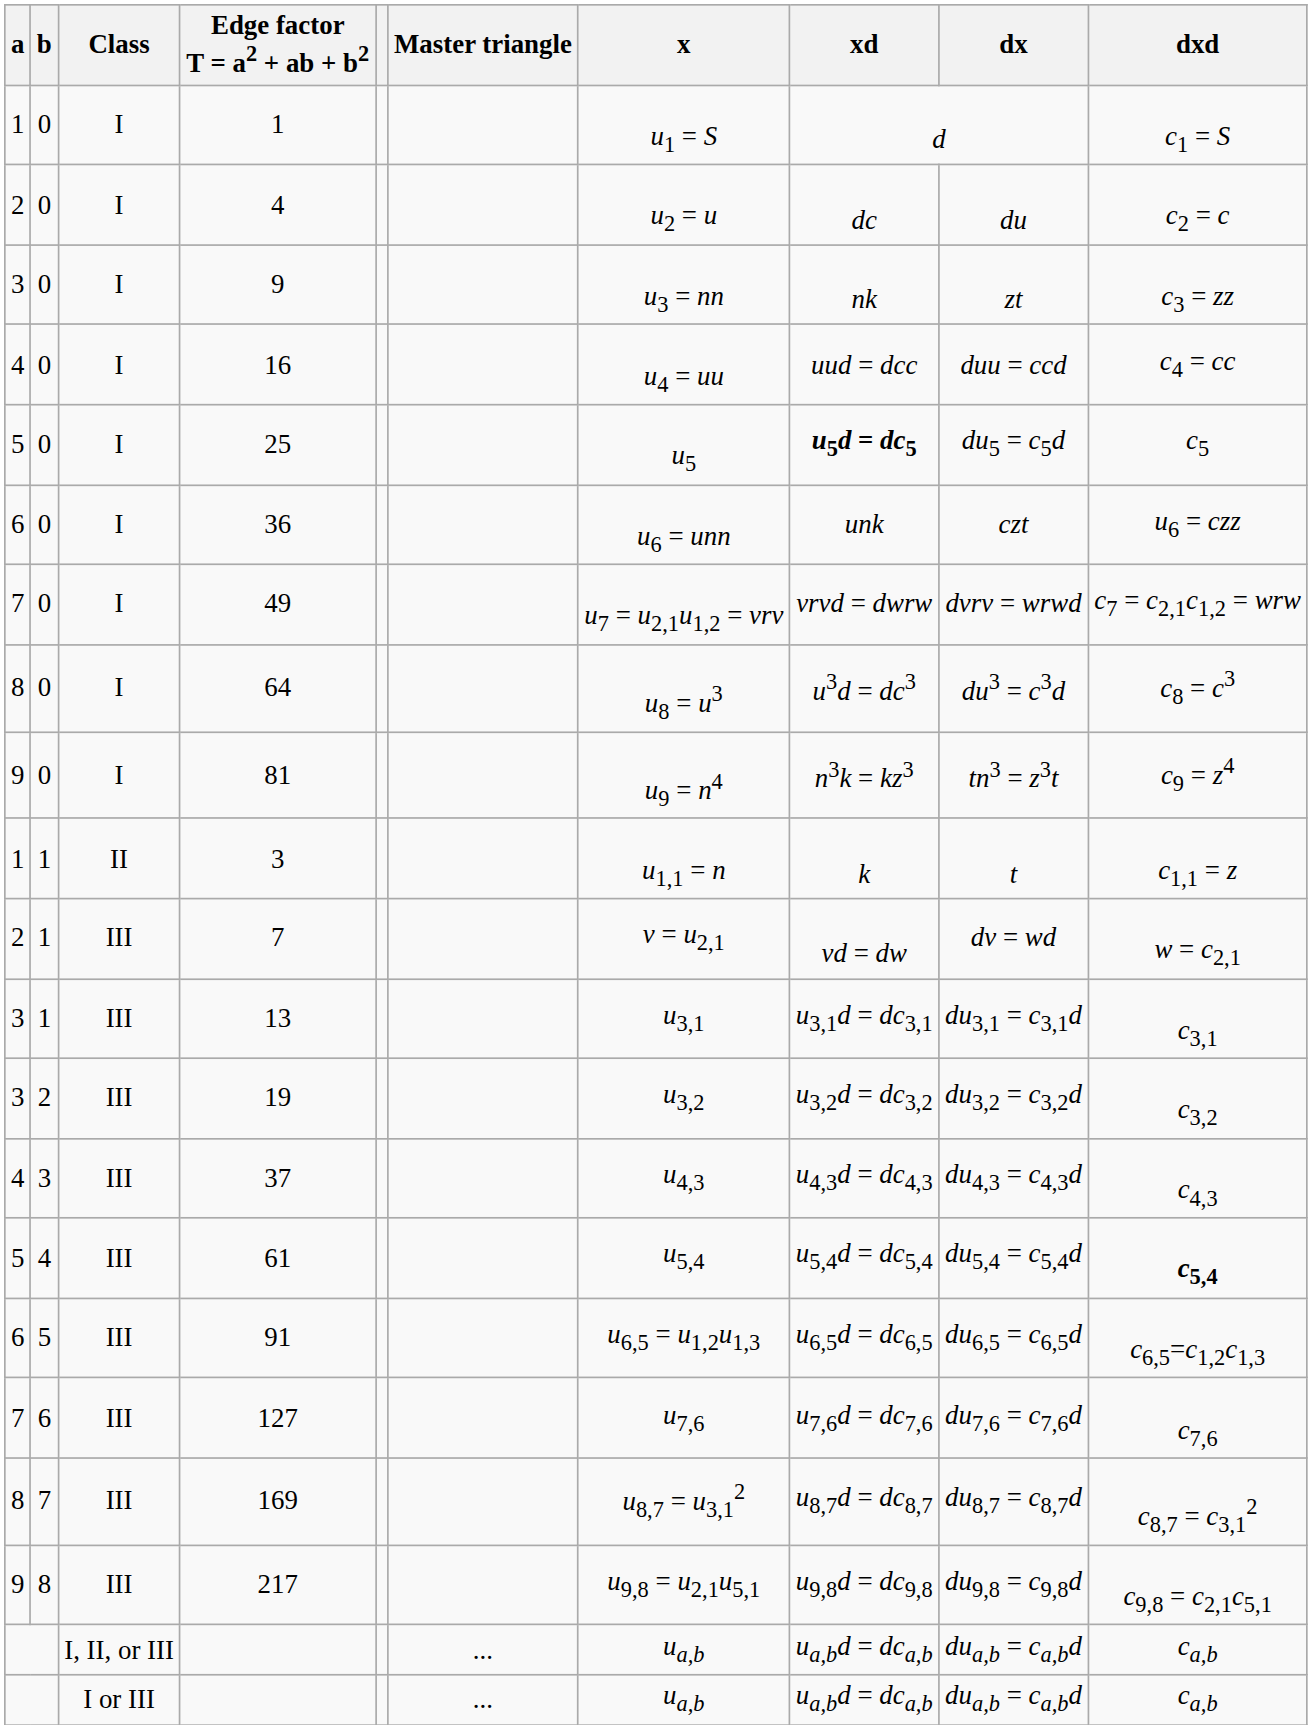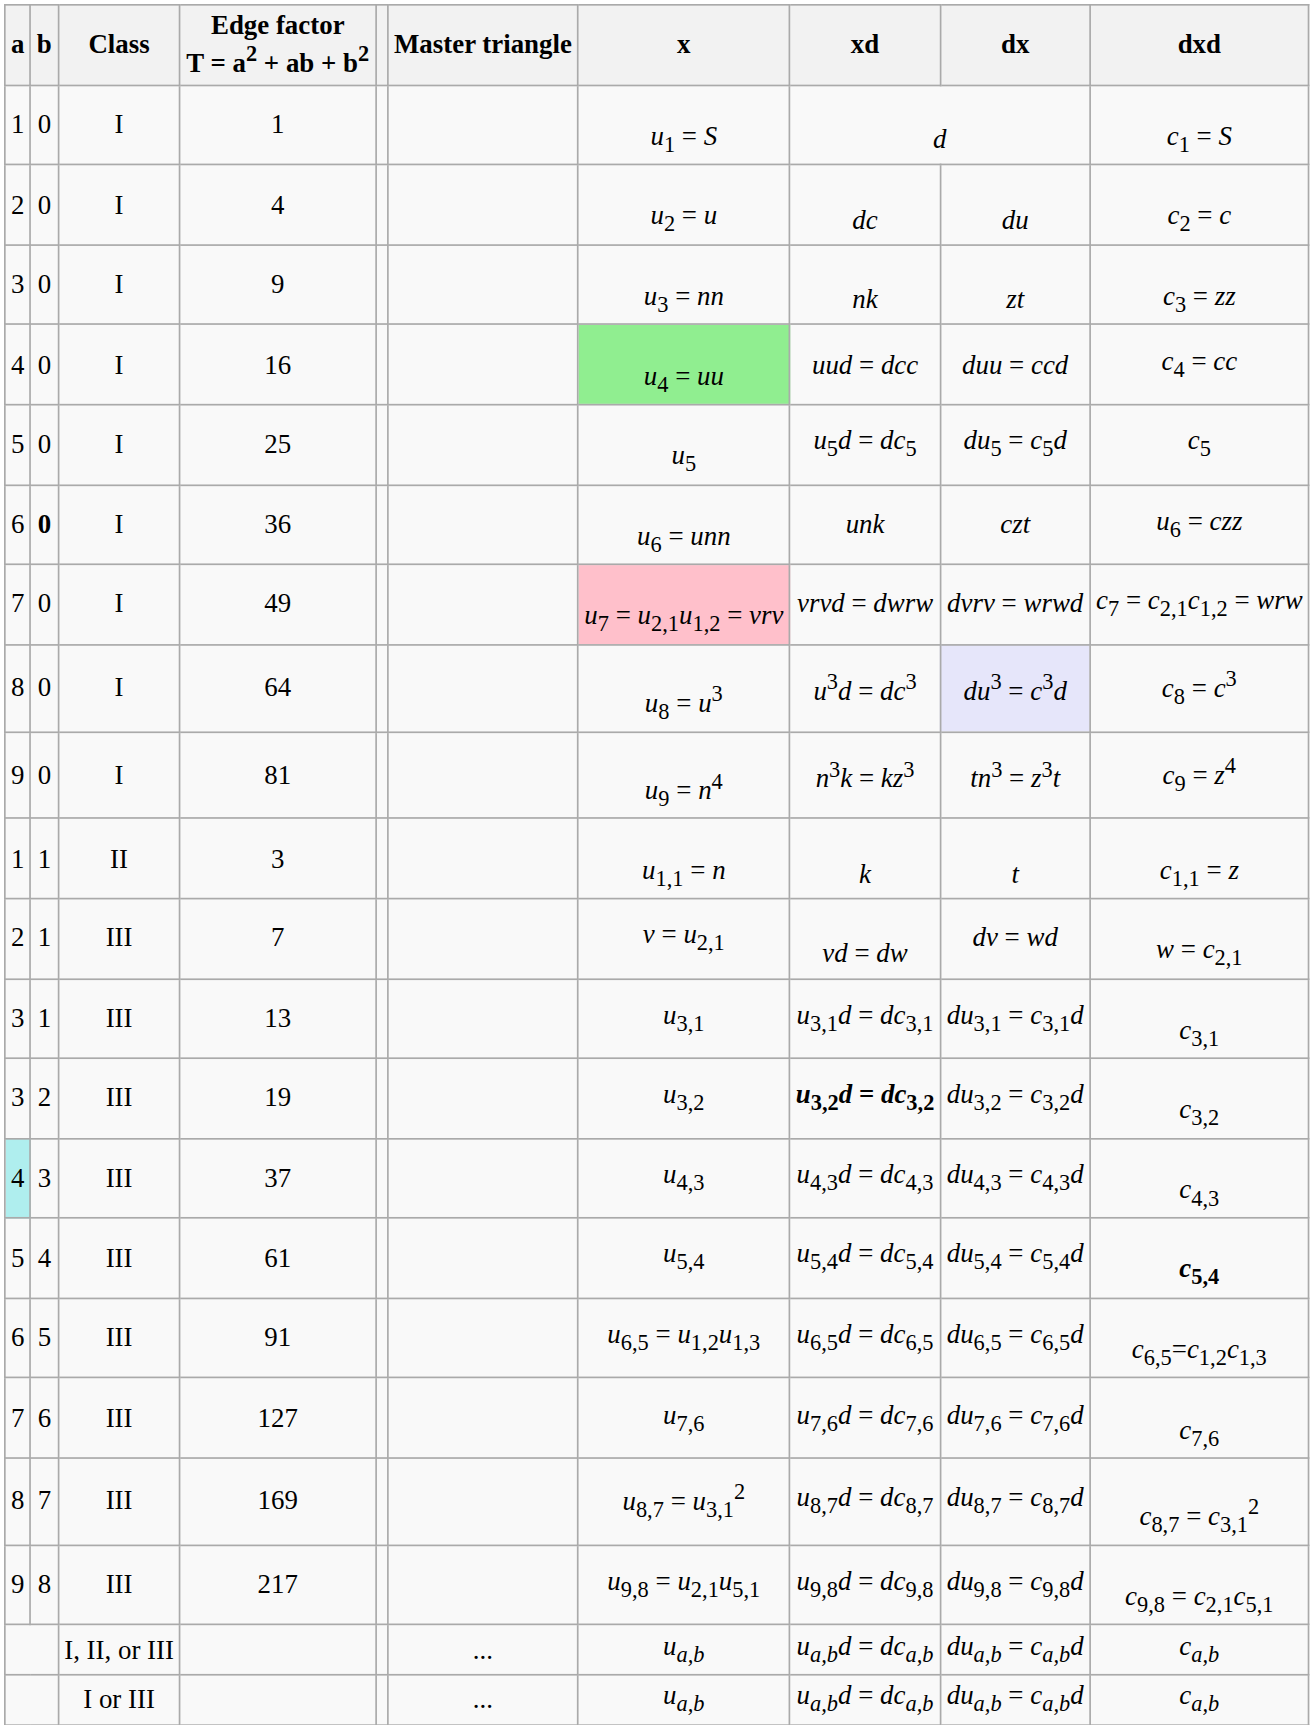16 | x: no background -> lightgreen background
25 | xd: bold -> normal
36 | b: normal -> bold
49 | x: no background -> pink background
64 | dx: no background -> lavender background
19 | xd: normal -> bold
37 | a: no background -> paleturquoise background
